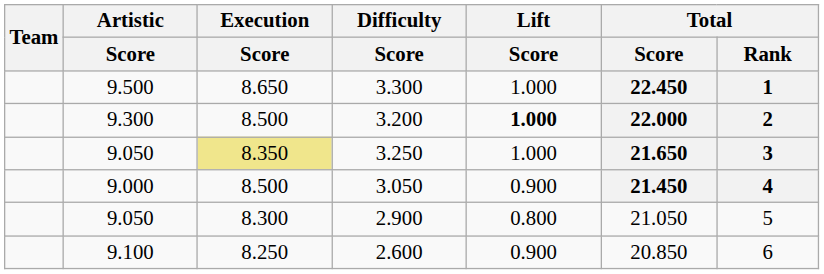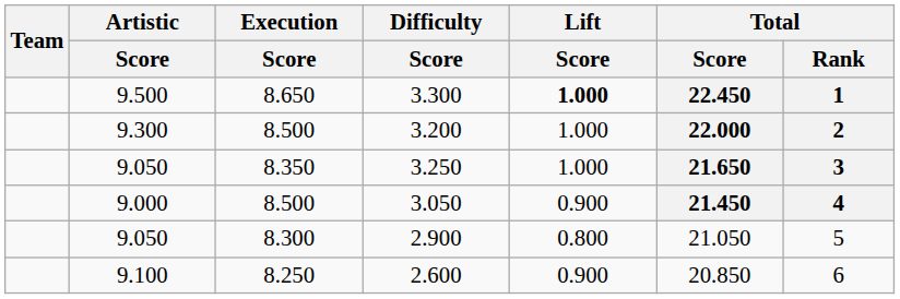3.300 | Lift / Score: normal -> bold
3.200 | Lift / Score: bold -> normal
3.250 | Execution / Score: khaki background -> no background
